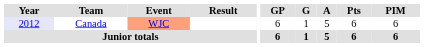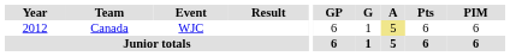Canada | Year: lavender background -> no background
Canada | Event: lightsalmon background -> no background
Canada | A: no background -> khaki background
